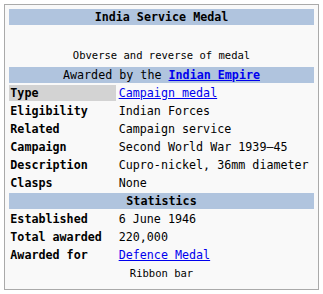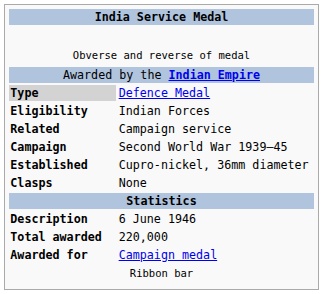row 4 | column 2: Campaign medal -> Defence Medal
row 8 | column 1: Description -> Established
row 11 | column 1: Established -> Description
row 13 | column 2: Defence Medal -> Campaign medal
